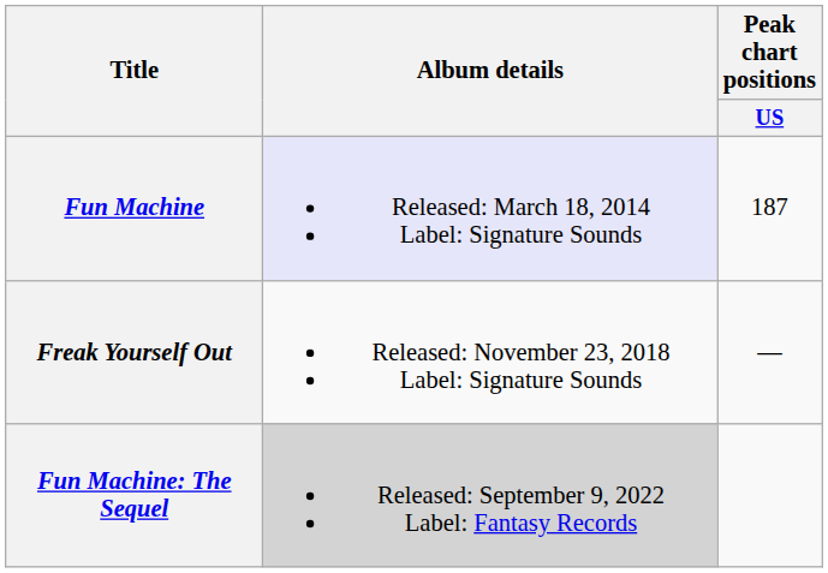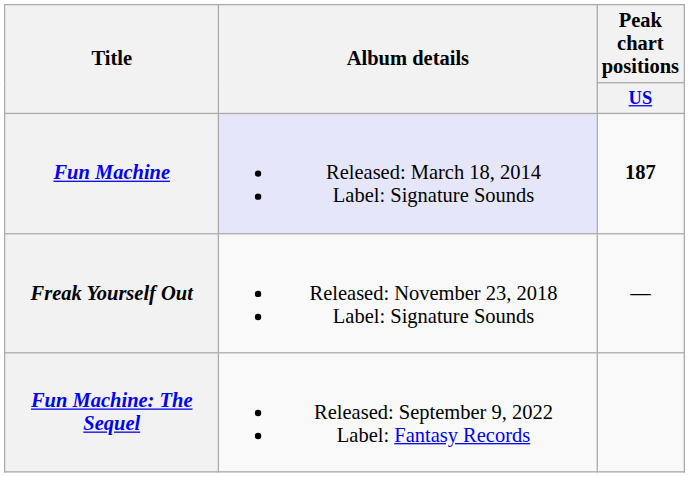Fun Machine | Peak chart positions / US: normal -> bold
Fun Machine: The Sequel | Album details: lightgrey background -> no background
